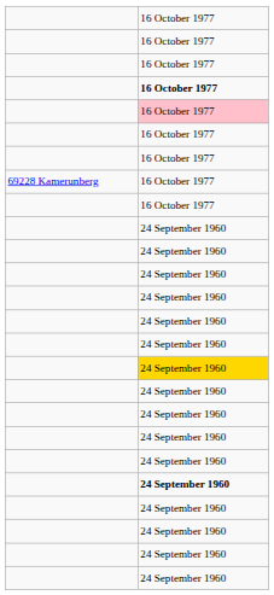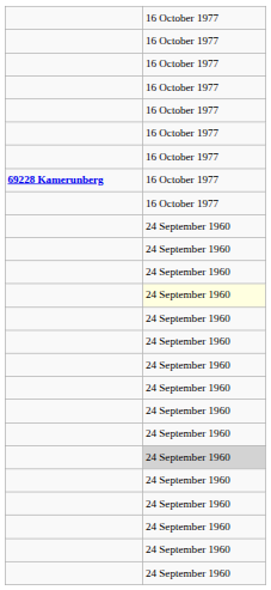row 4 | column 2: bold -> normal
row 5 | column 2: pink background -> no background
row 8 | column 1: normal -> bold
row 13 | column 2: no background -> lightyellow background
row 16 | column 2: gold background -> no background
row 20 | column 2: no background -> lightgrey background
row 21 | column 2: bold -> normal
